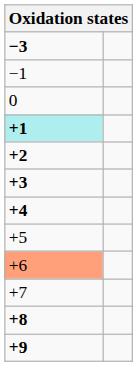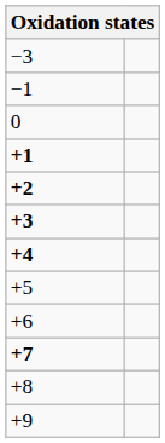−3 | column 1: bold -> normal
+1 | column 1: paleturquoise background -> no background
+6 | column 1: lightsalmon background -> no background
+7 | column 1: normal -> bold
+8 | column 1: bold -> normal
+9 | column 1: bold -> normal
